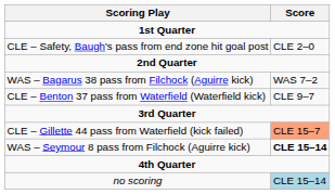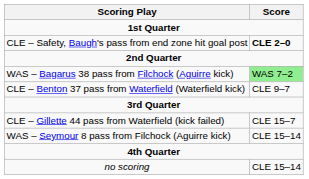CLE – Safety, Baugh's pass from end zone hit goal post | Score: normal -> bold
WAS – Bagarus 38 pass from Filchock (Aguirre kick) | Score: no background -> lightgreen background
CLE – Gillette 44 pass from Waterfield (kick failed) | Score: lightsalmon background -> no background
WAS – Seymour 8 pass from Filchock (Aguirre kick) | Score: bold -> normal
no scoring | Score: lightblue background -> no background
